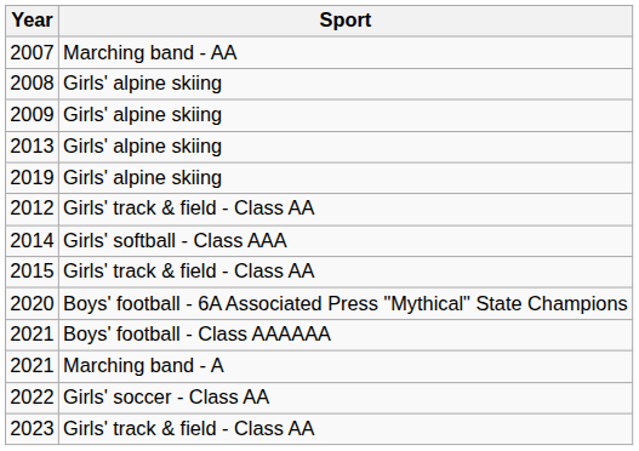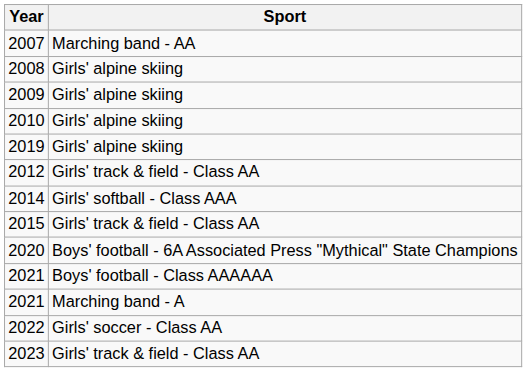row 5 | Year: 2013 -> 2010
